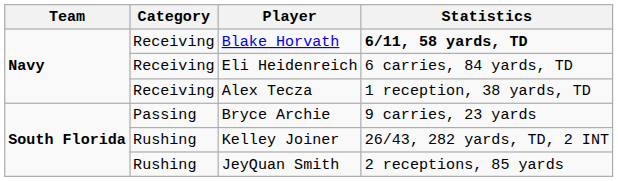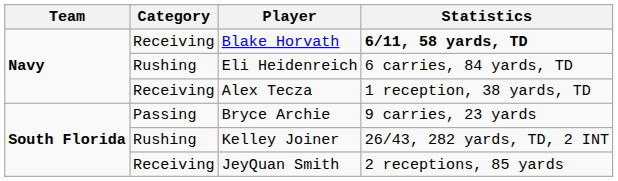Eli Heidenreich | Category: Receiving -> Rushing
JeyQuan Smith | Category: Rushing -> Receiving
